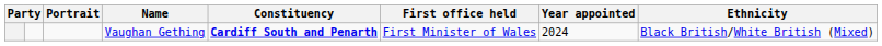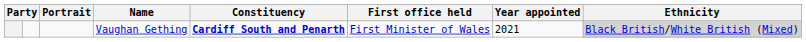Vaughan Gething | Year appointed: 2024 -> 2021
Vaughan Gething | Ethnicity: no background -> lightgrey background
